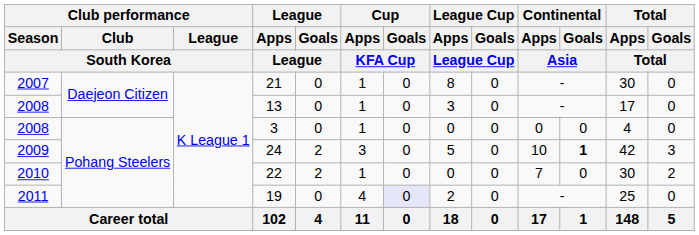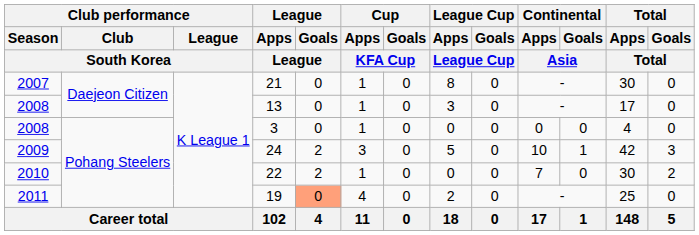24 | Continental / Goals / Asia: bold -> normal
19 | League / Goals / League: no background -> lightsalmon background
19 | Cup / Goals / KFA Cup: lavender background -> no background
